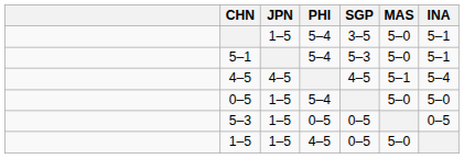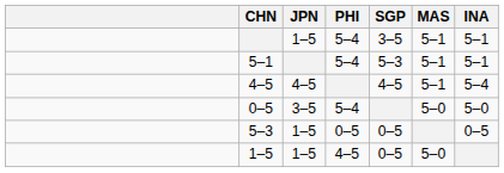row 2 | MAS: 5–0 -> 5–1
row 3 | MAS: 5–0 -> 5–1
row 5 | JPN: 1–5 -> 3–5
